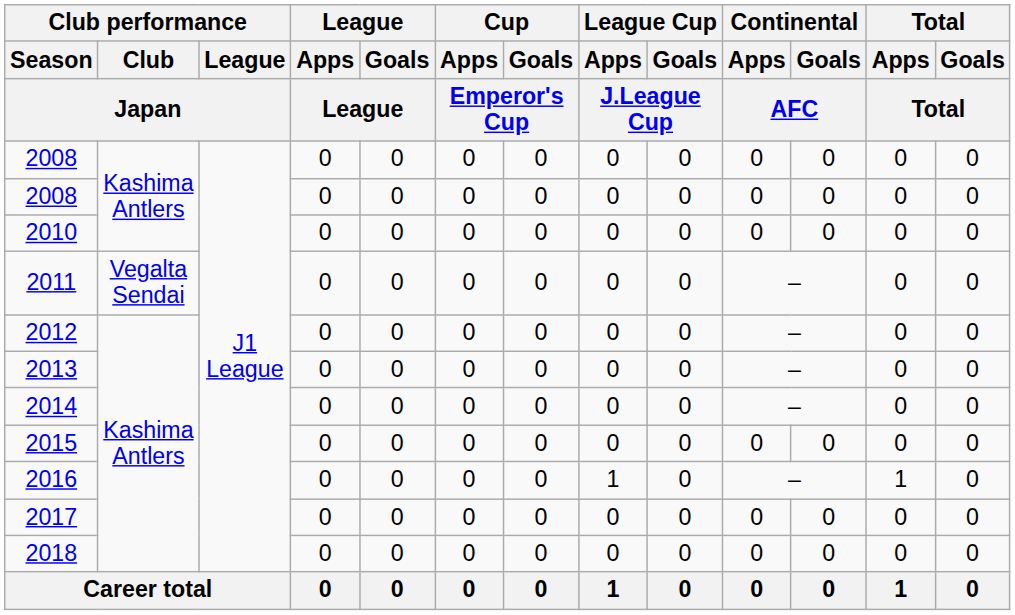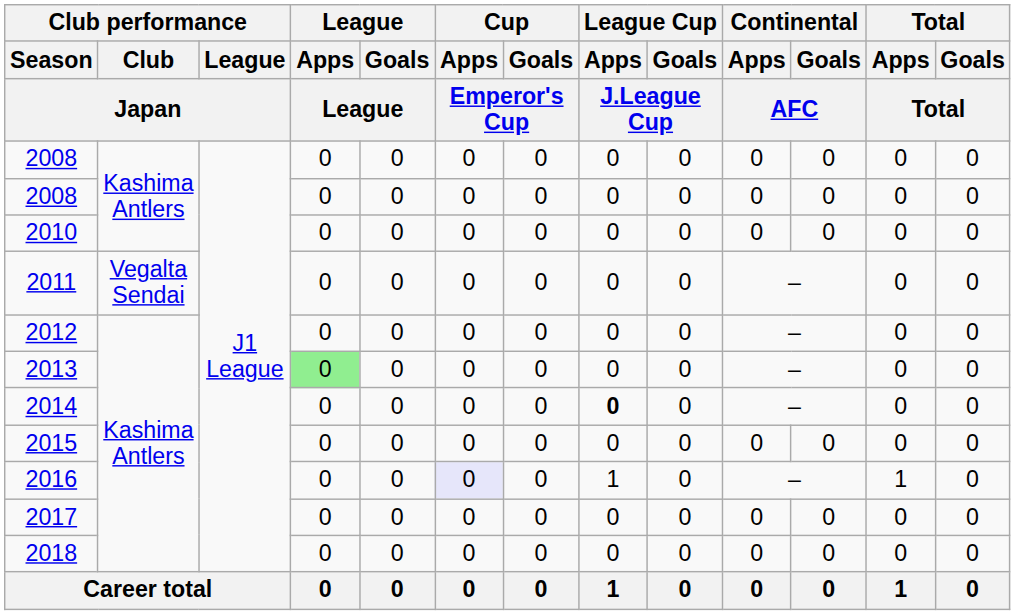2013 | League / Apps / League: no background -> lightgreen background
2014 | League Cup / Apps / J.League Cup: normal -> bold
2016 | Cup / Apps / Emperor's Cup: no background -> lavender background
